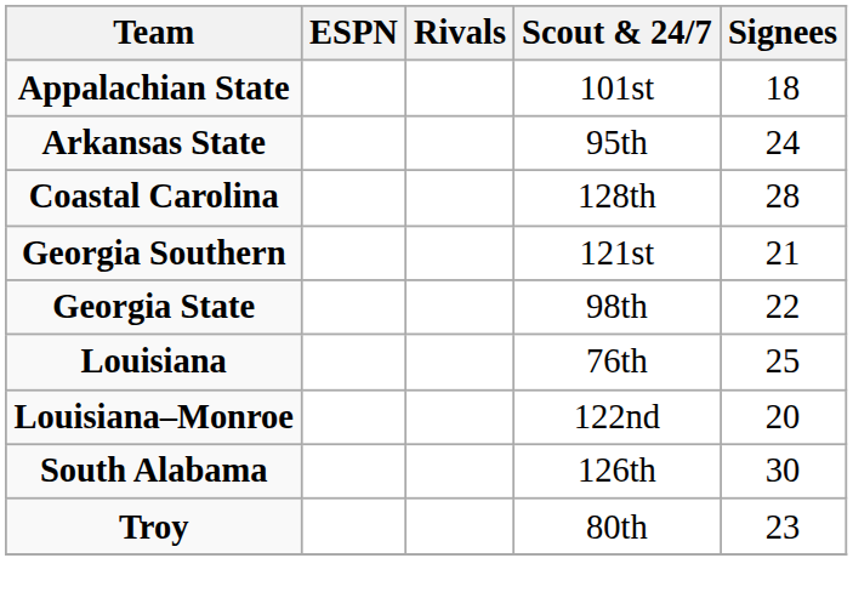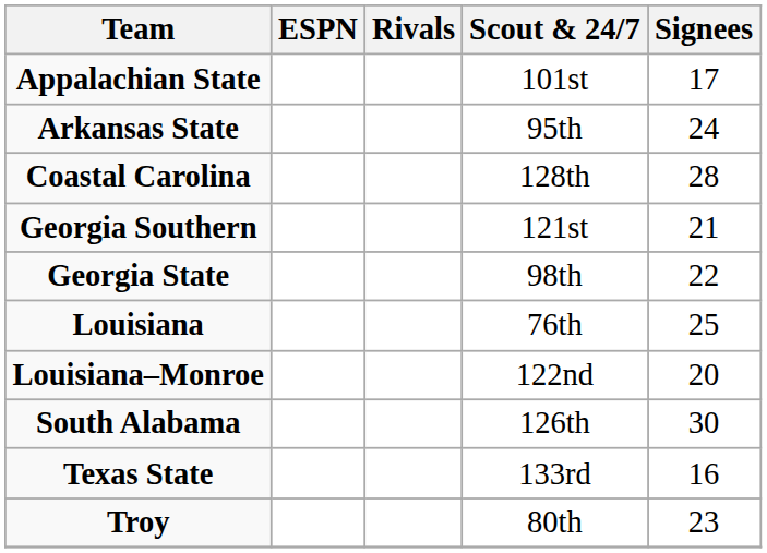Appalachian State | Signees: 18 -> 17
+ row: Texas State | 133rd | 16
